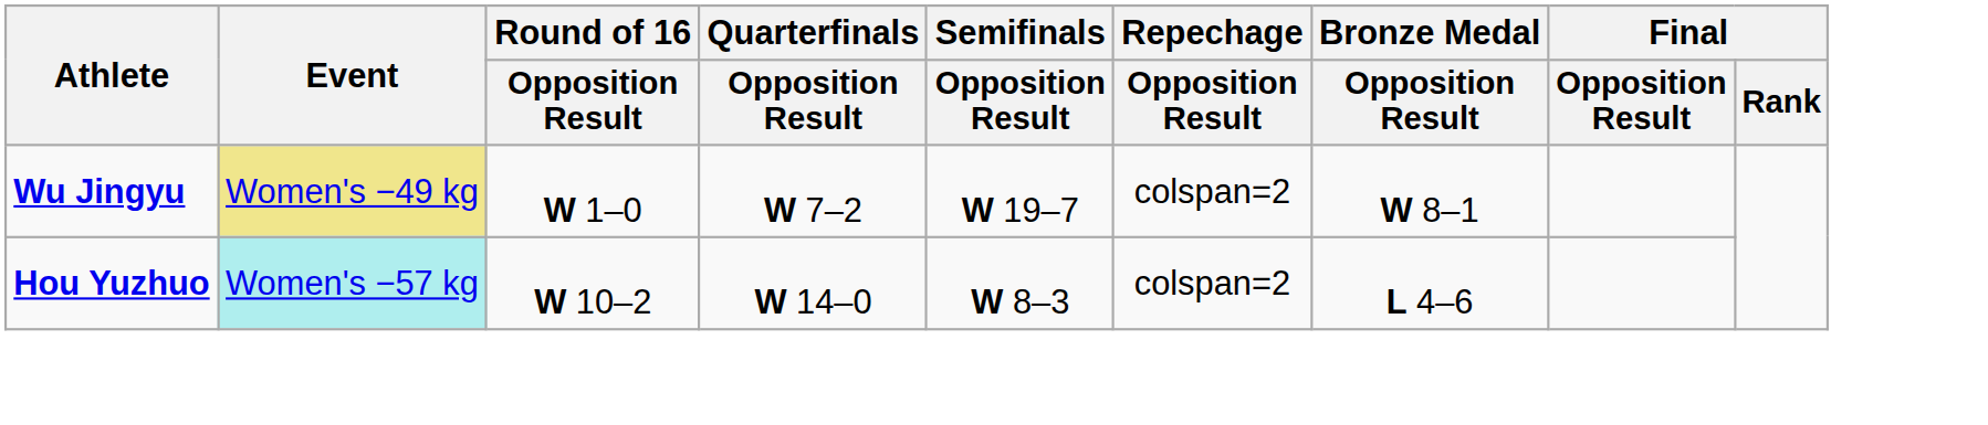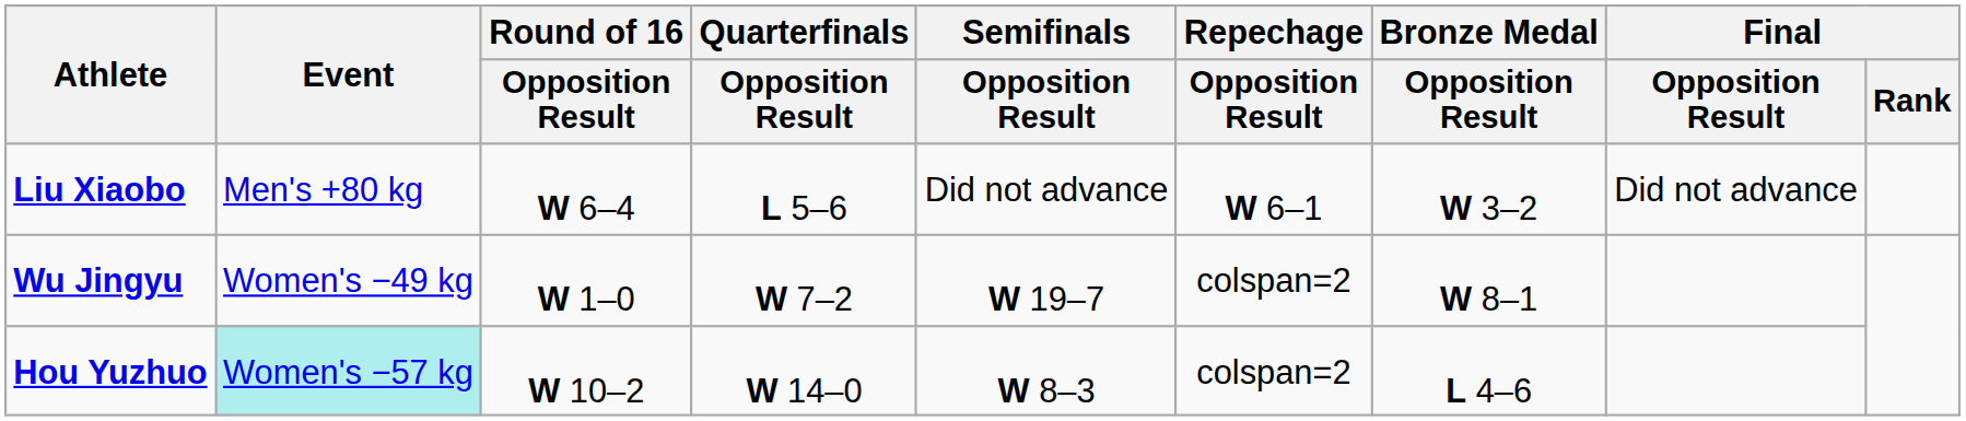+ row: Liu Xiaobo | Men's +80 kg | W 6–4 | L 5–6 | Did not advance | W 6–1 | W 3–2 | Did not advance
Wu Jingyu | Event: khaki background -> no background
